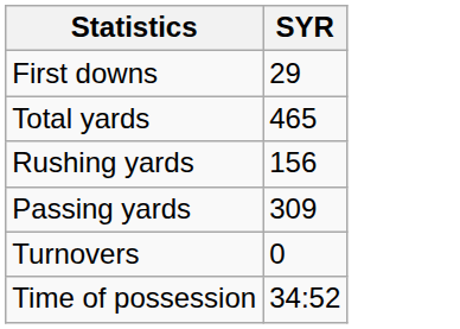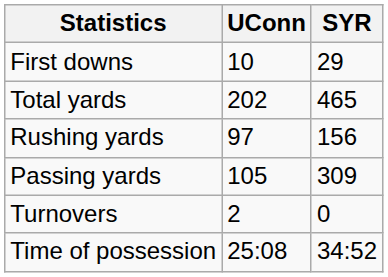+ column: UConn | 10 | 202 | 97 | 105 | 2 | 25:08
